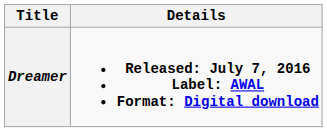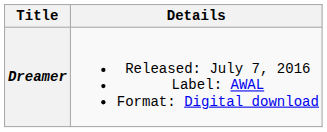Dreamer | Details: bold -> normal
